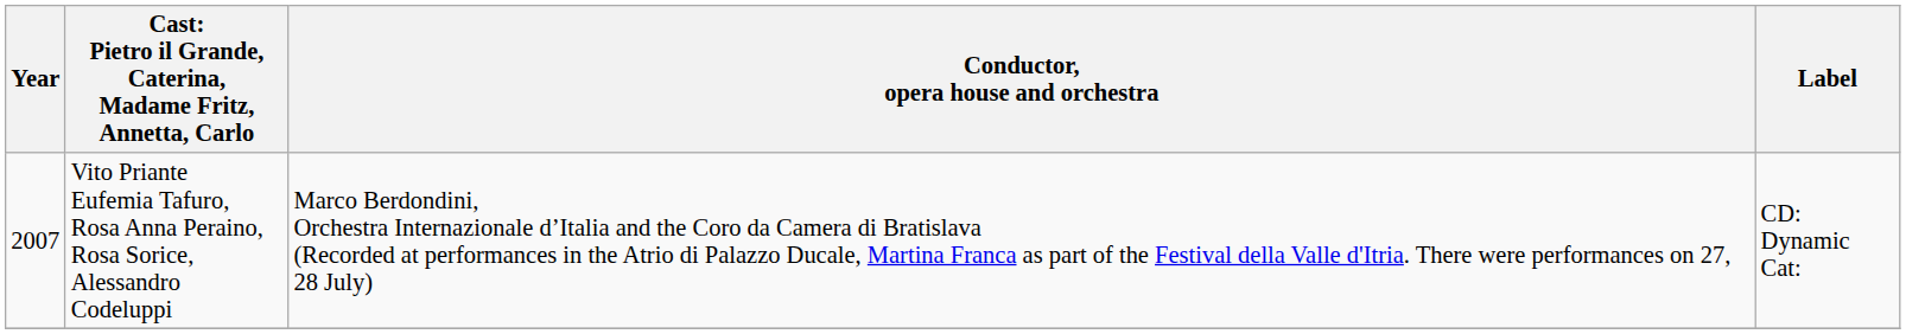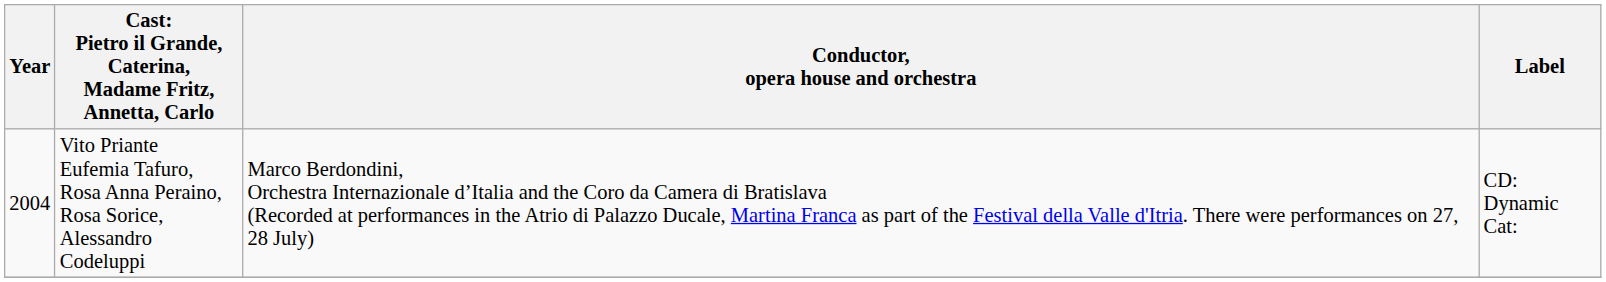row 2 | Year: 2007 -> 2004
